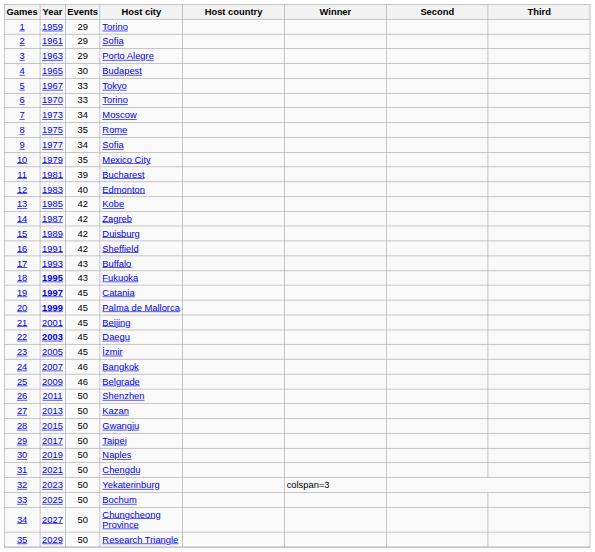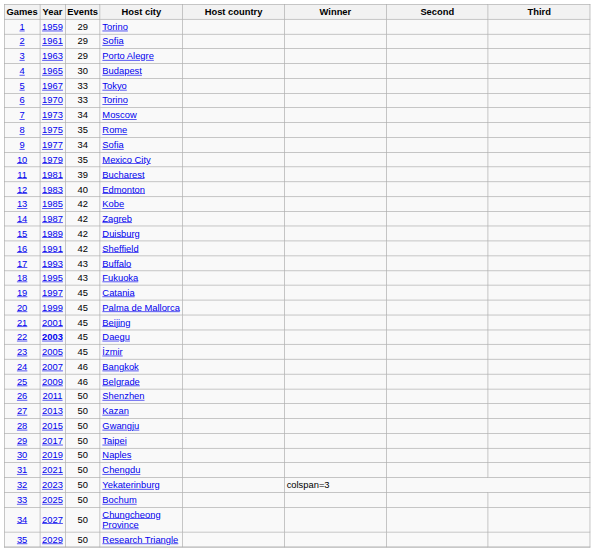Fukuoka | Year: bold -> normal
Catania | Year: bold -> normal
Palma de Mallorca | Year: bold -> normal
